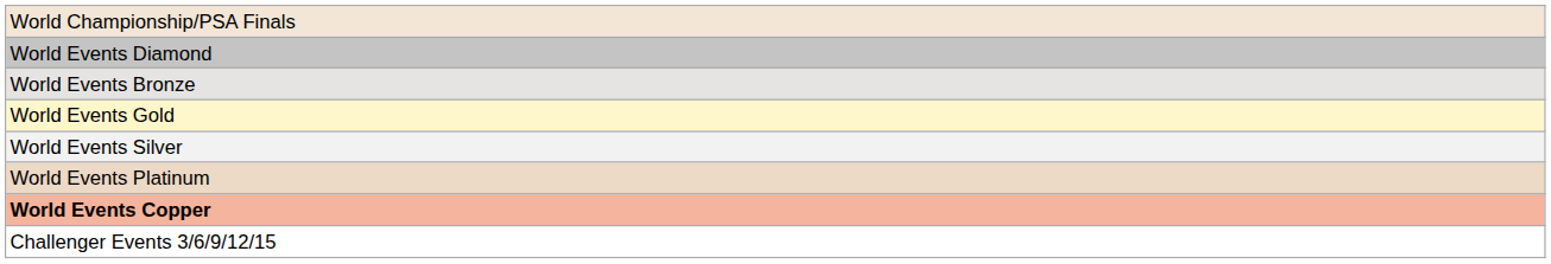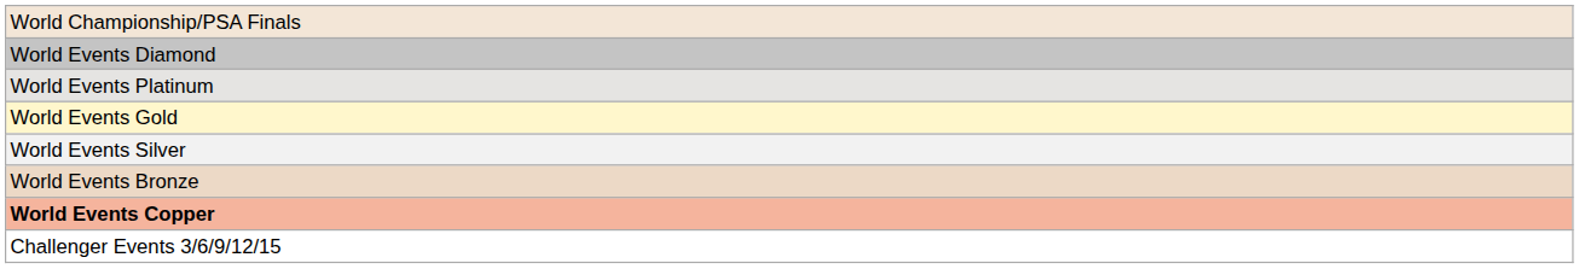row 3 | column 1: World Events Bronze -> World Events Platinum
row 6 | column 1: World Events Platinum -> World Events Bronze
